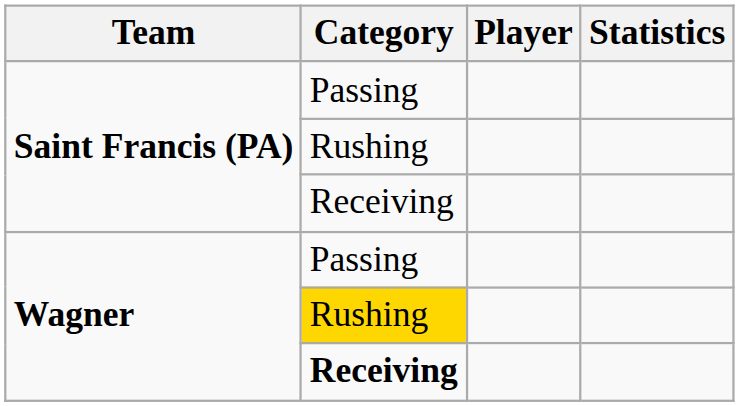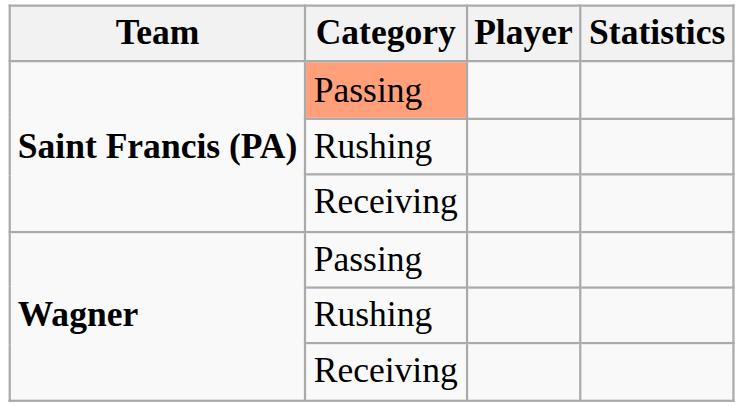Saint Francis (PA) / Passing | Category: no background -> lightsalmon background
Wagner / Rushing | Category: gold background -> no background
Wagner / Receiving | Category: bold -> normal
